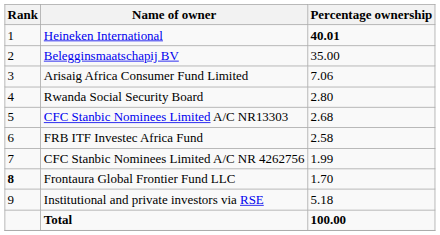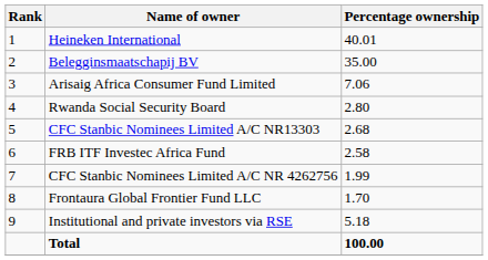Heineken International | Percentage ownership: bold -> normal
Frontaura Global Frontier Fund LLC | Rank: bold -> normal
